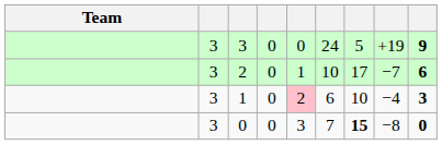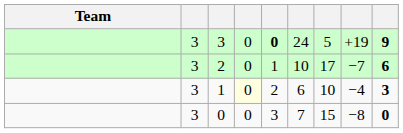row 2 | column 5: normal -> bold
row 4 | column 4: no background -> lightyellow background
row 4 | column 5: pink background -> no background
row 5 | column 7: bold -> normal
